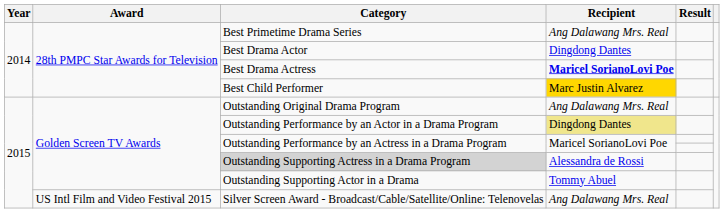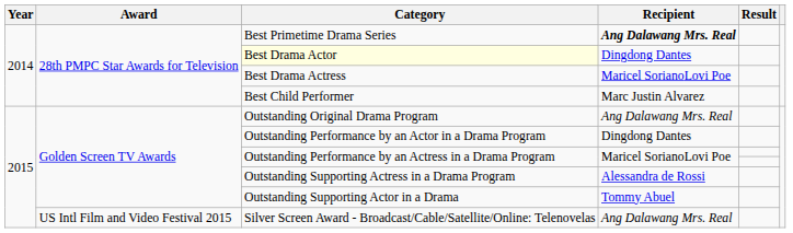Best Primetime Drama Series | Recipient: normal -> bold
Best Drama Actor | Category: no background -> lightyellow background
Best Drama Actress | Recipient: bold -> normal
Best Child Performer | Recipient: gold background -> no background
Outstanding Performance by an Actor in a Drama Program | Recipient: khaki background -> no background
Outstanding Supporting Actress in a Drama Program | Category: lightgrey background -> no background
